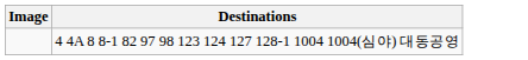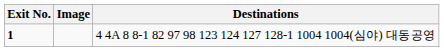+ column: Exit No. | 1
